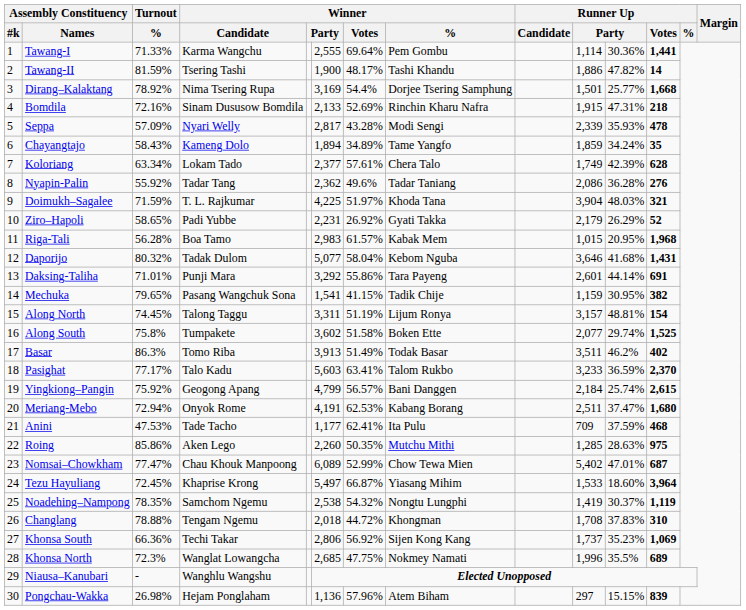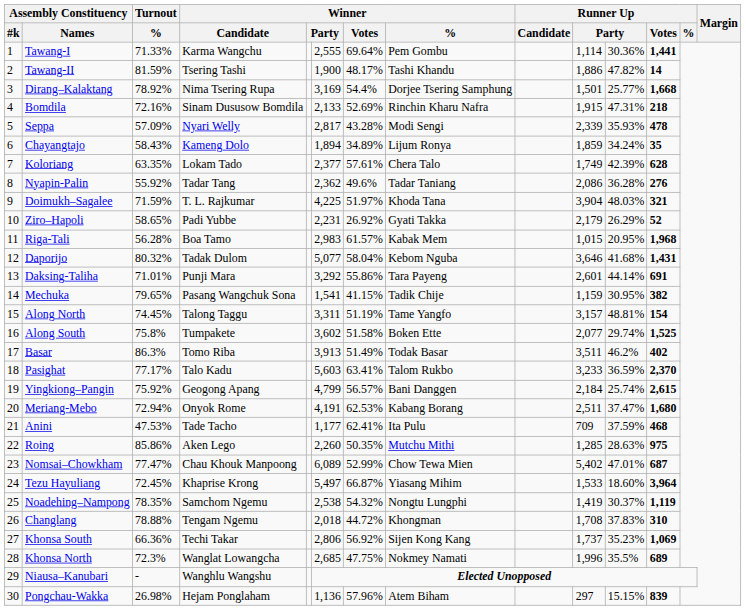Chayangtajo | Winner / %: Tame Yangfo -> Lijum Ronya
Koloriang | Turnout / %: 63.34% -> 63.35%
Along North | Winner / %: Lijum Ronya -> Tame Yangfo
